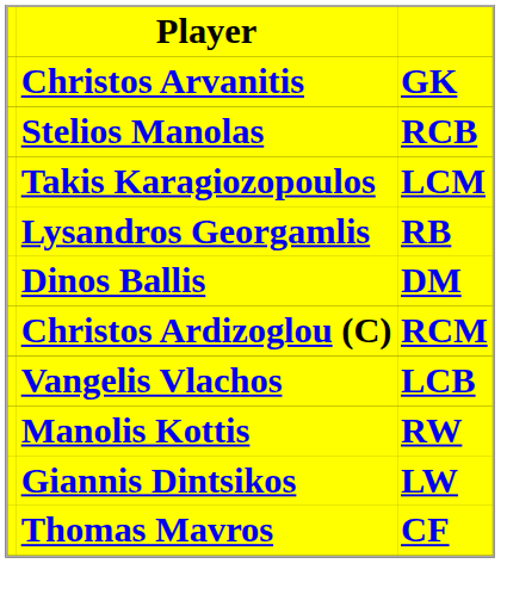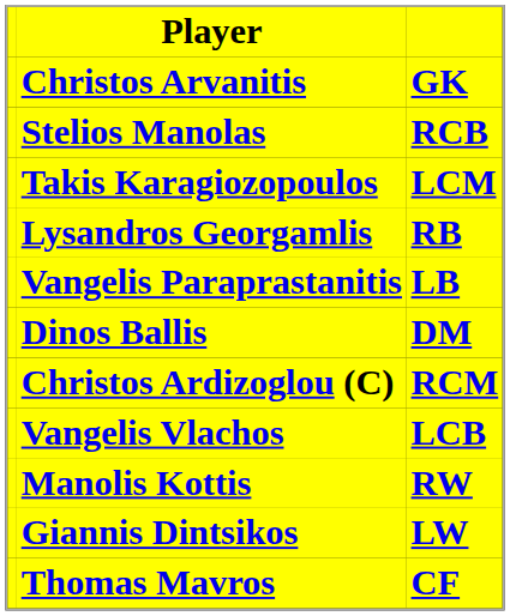+ row: Vangelis Paraprastanitis | LB
